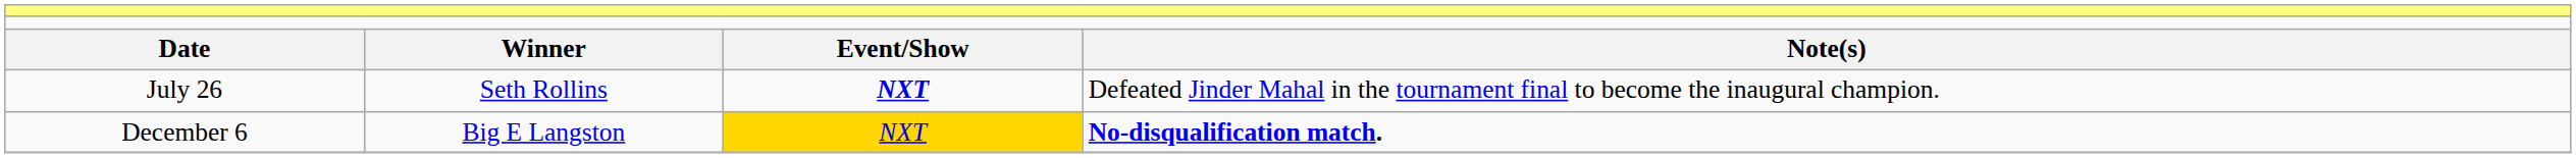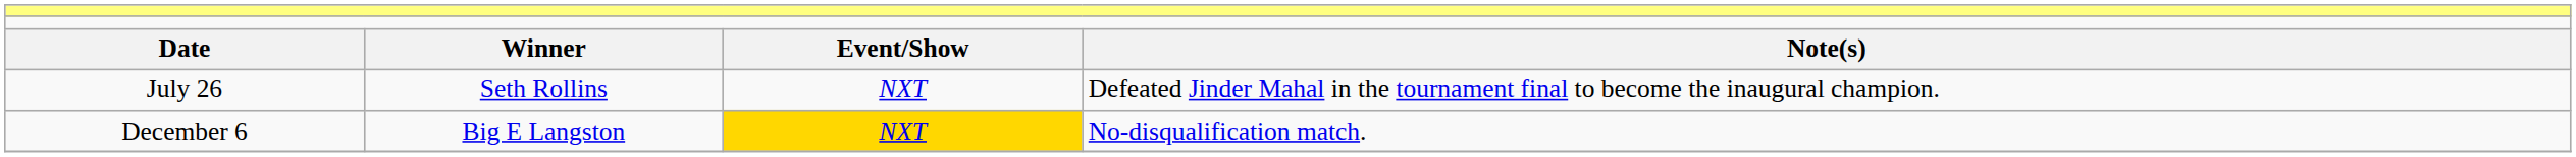July 26 | column 3: bold -> normal
December 6 | column 4: bold -> normal
